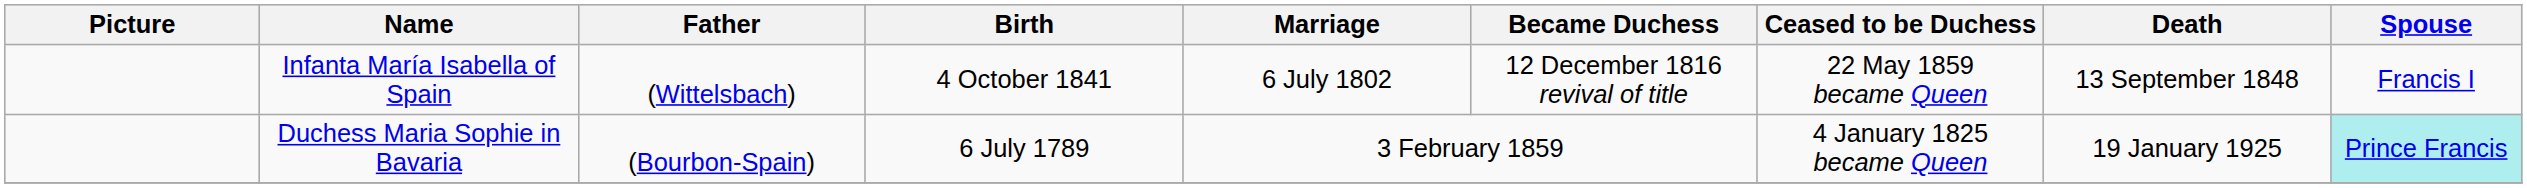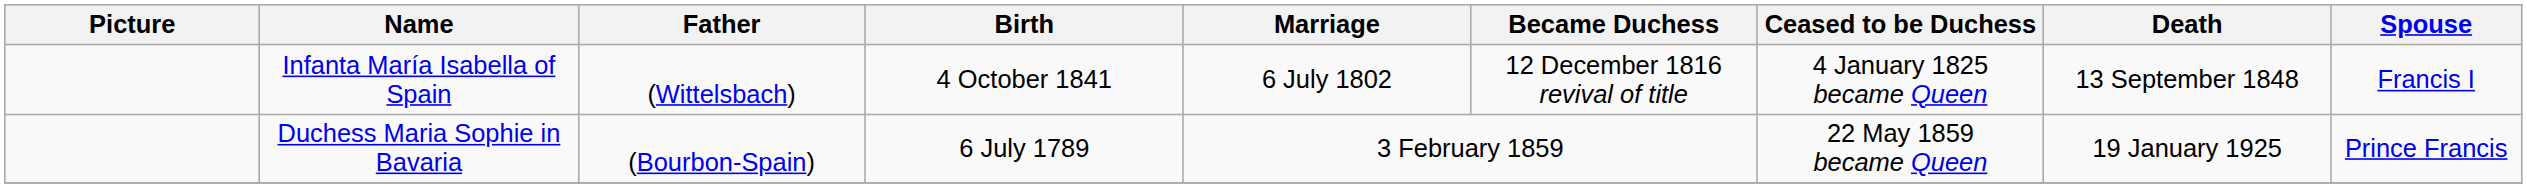Infanta María Isabella of Spain | Ceased to be Duchess: 22 May 1859 became Queen -> 4 January 1825 became Queen
Duchess Maria Sophie in Bavaria | Ceased to be Duchess: 4 January 1825 became Queen -> 22 May 1859 became Queen
Duchess Maria Sophie in Bavaria | Spouse: paleturquoise background -> no background
